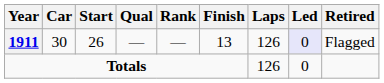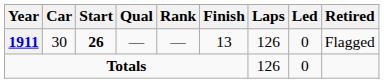1911 | Start: normal -> bold
1911 | Led: lavender background -> no background
